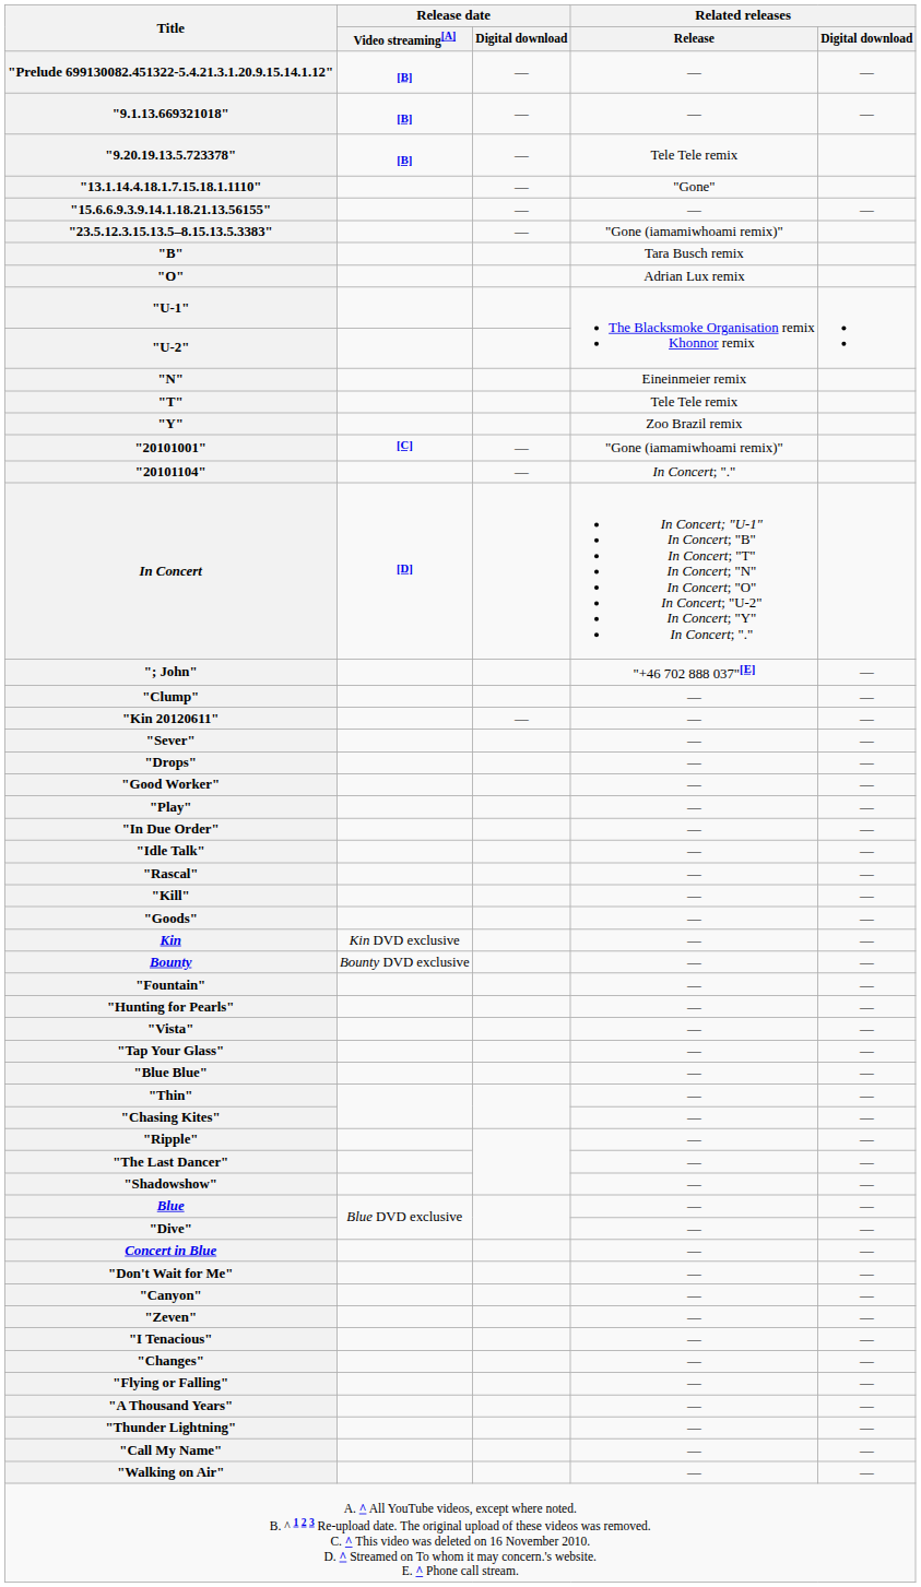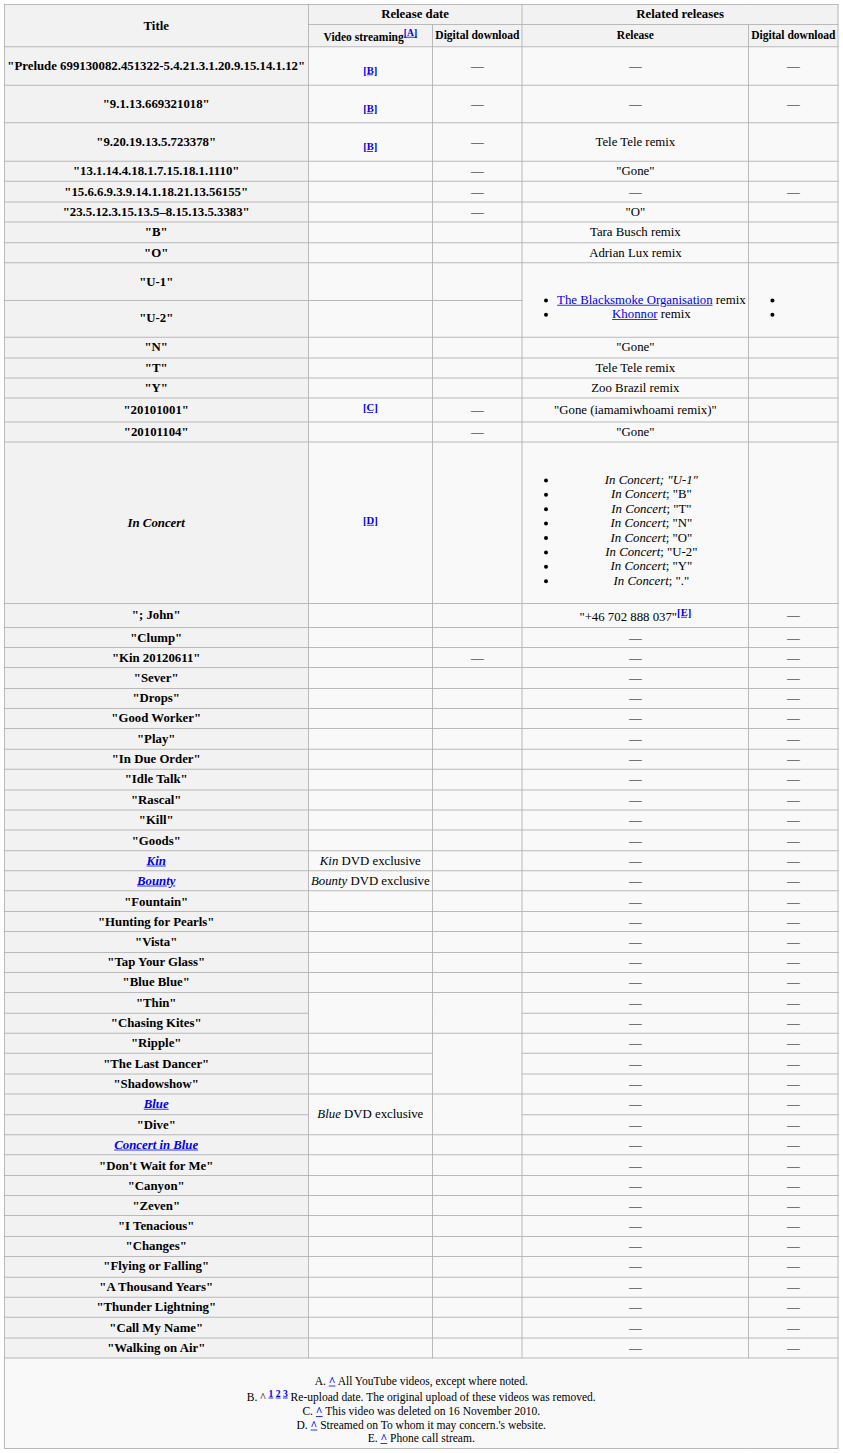"23.5.12.3.15.13.5–8.15.13.5.3383" | Related releases / Release: "Gone (iamamiwhoami remix)" -> "O"
"N" | Related releases / Release: Eineinmeier remix -> "Gone"
"20101104" | Related releases / Release: In Concert; "." -> "Gone"
